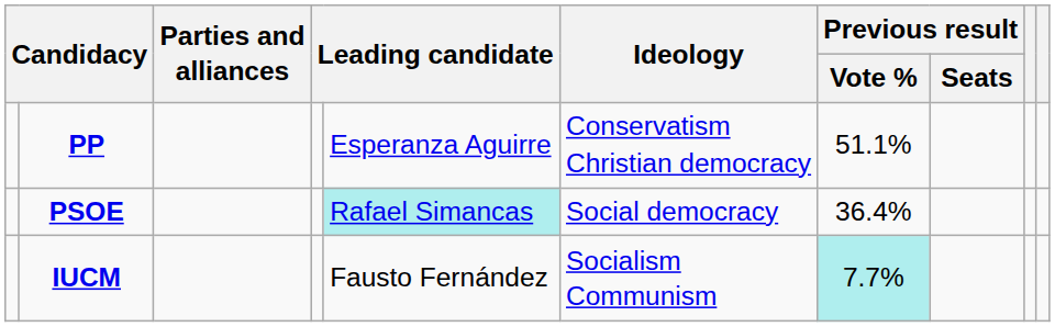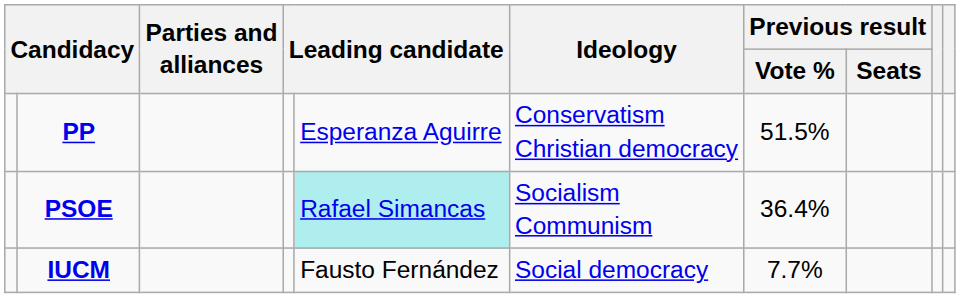PP | Previous result / Vote %: 51.1% -> 51.5%
PSOE | Ideology: Social democracy -> Socialism Communism
IUCM | Ideology: Socialism Communism -> Social democracy
IUCM | Previous result / Vote %: paleturquoise background -> no background
